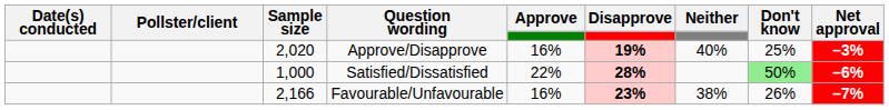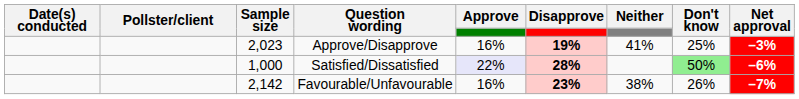Approve/Disapprove | Sample size: 2,020 -> 2,023
Approve/Disapprove | Neither: 40% -> 41%
Satisfied/Dissatisfied | Approve: no background -> lavender background
Favourable/Unfavourable | Sample size: 2,166 -> 2,142
